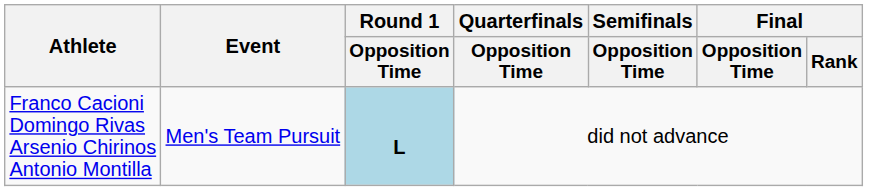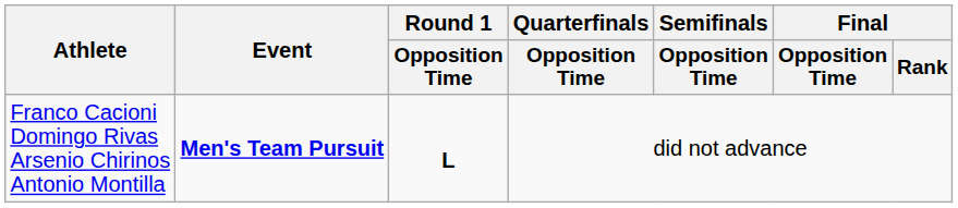row 3 | Event: normal -> bold
row 3 | Round 1 / Opposition Time: lightblue background -> no background
